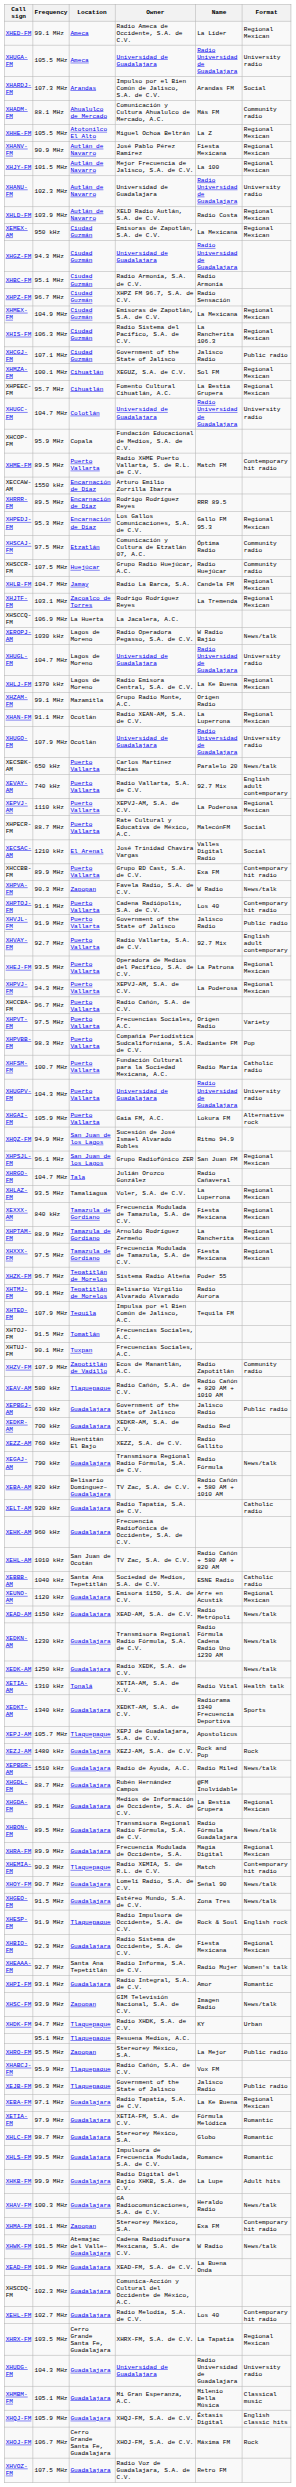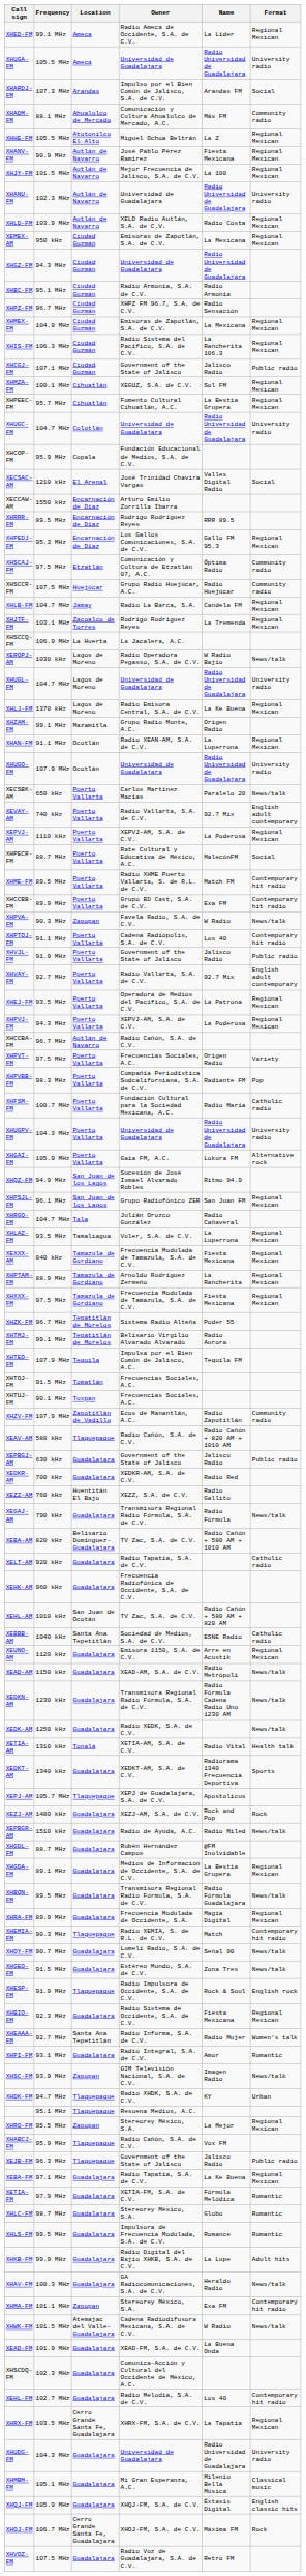rows swapped: XECSAC-AM <-> XHME-FM
XHCCBA-FM | Location: Puerto Vallarta -> Autlán de Navarro
XHRO-FM | Format: Public radio -> Regional Mexican
